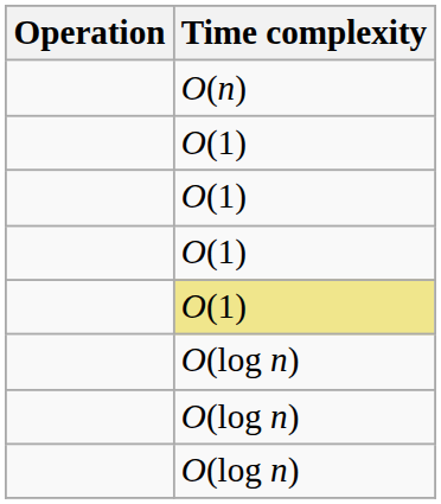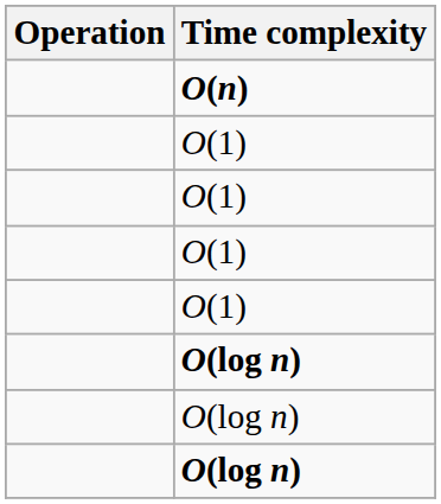row 2 | Time complexity: normal -> bold
row 6 | Time complexity: khaki background -> no background
row 7 | Time complexity: normal -> bold
row 9 | Time complexity: normal -> bold
